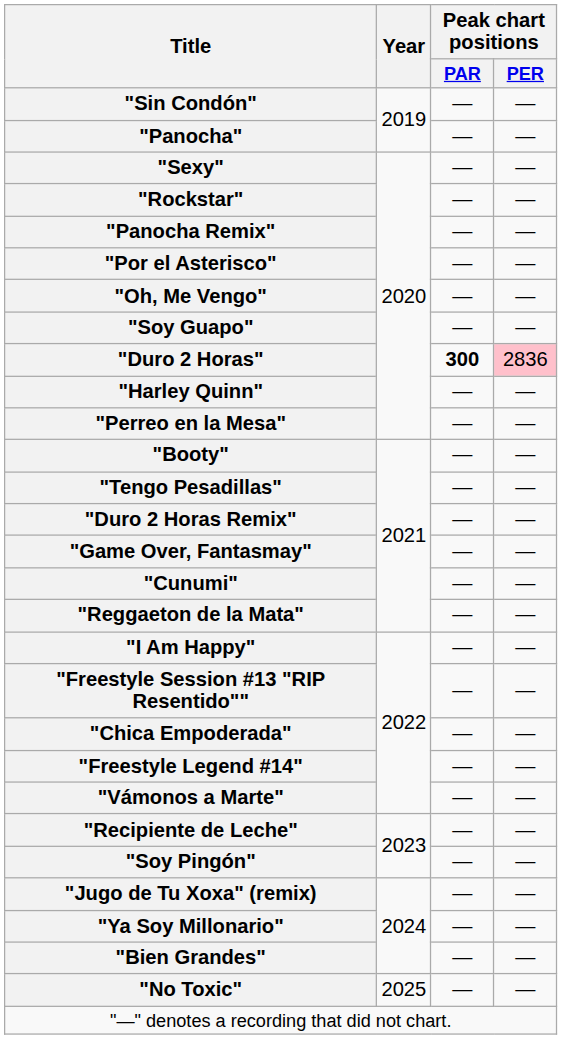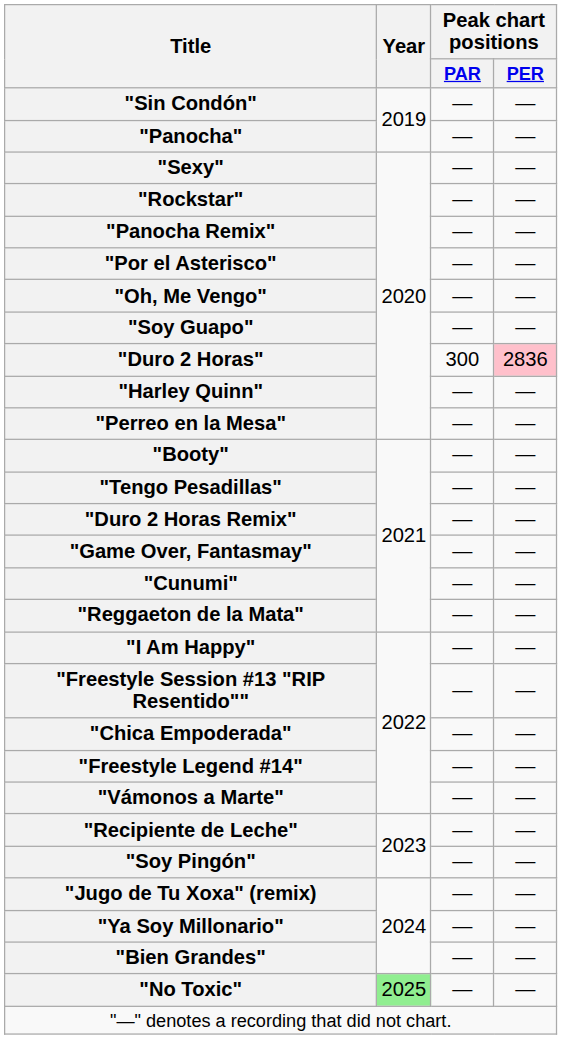"Duro 2 Horas" | Peak chart positions / PAR: bold -> normal
"No Toxic" | Year: no background -> lightgreen background
